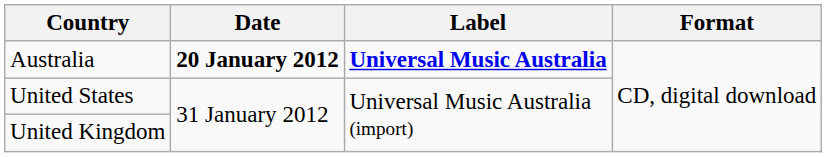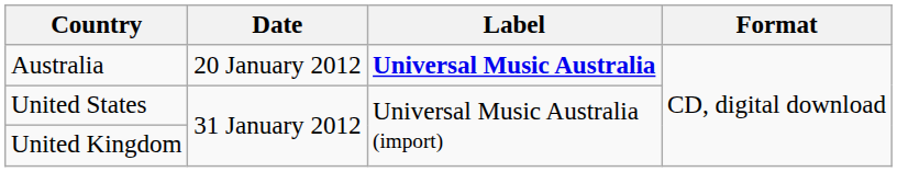Australia | Date: bold -> normal
